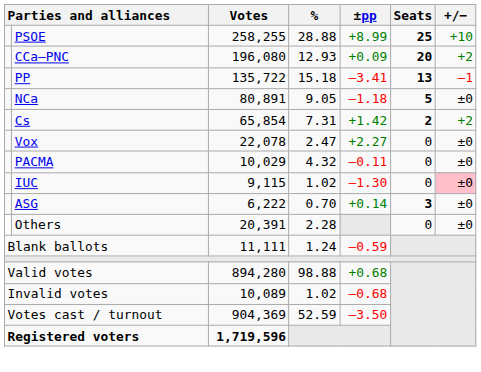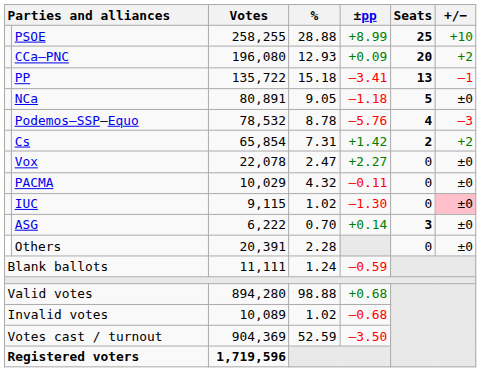+ row: Podemos–SSP–Equo | 78,532 | 8.78 | –5.76 | 4 | –3
